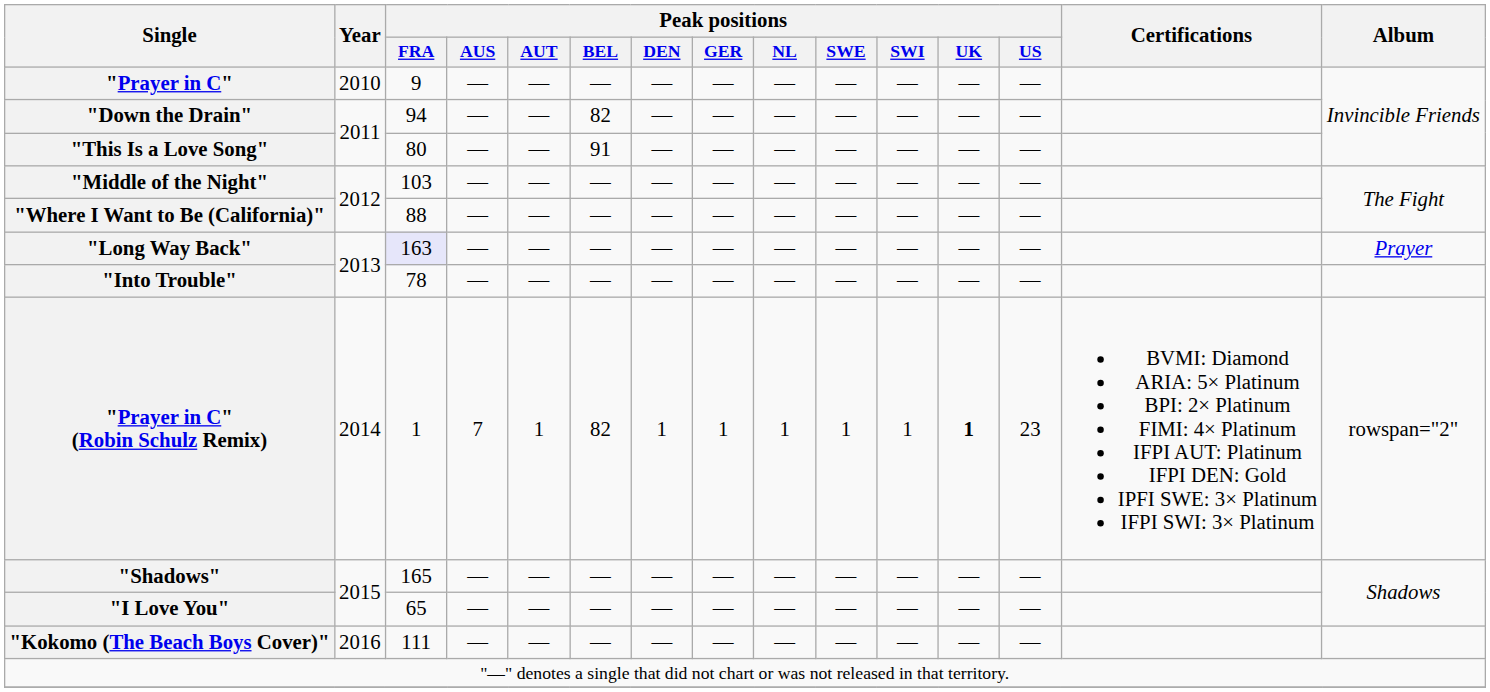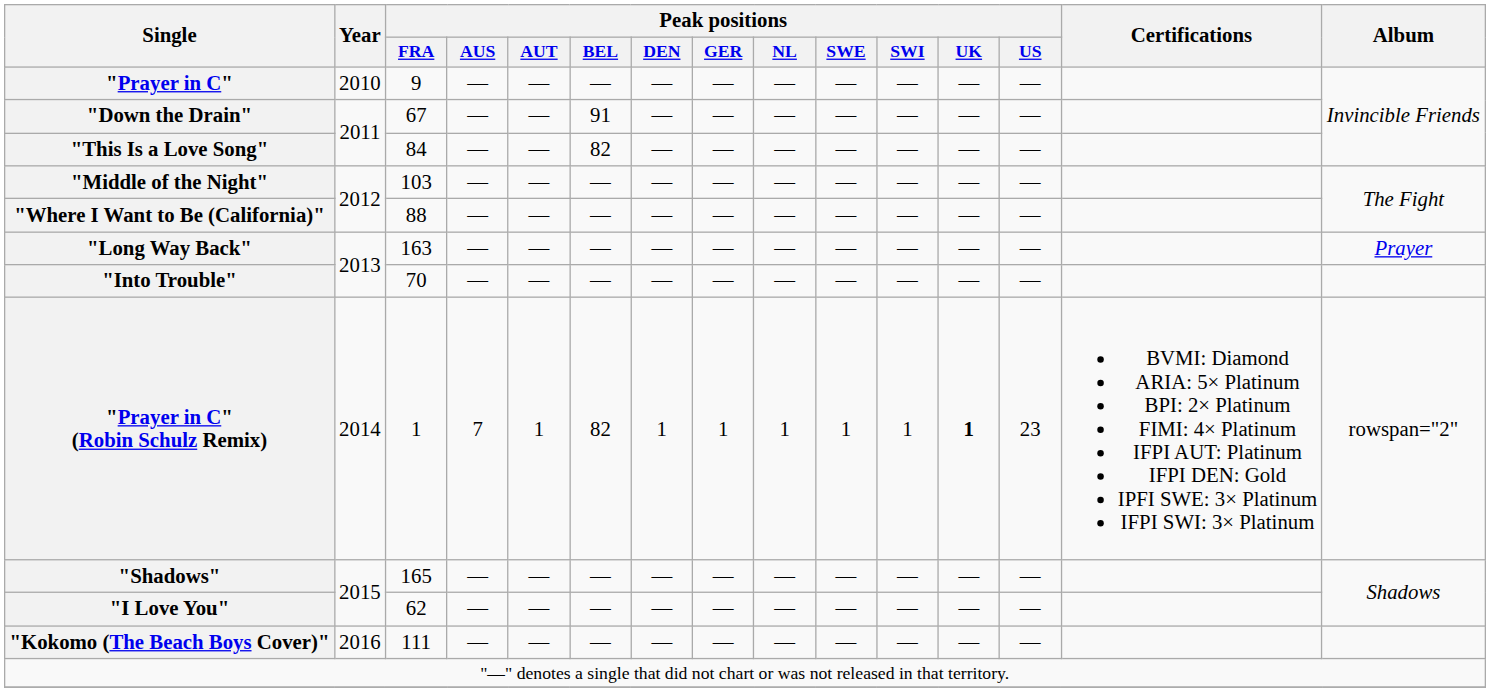"Down the Drain" | Peak positions / FRA: 94 -> 67
"Down the Drain" | Peak positions / BEL: 82 -> 91
"This Is a Love Song" | Peak positions / FRA: 80 -> 84
"This Is a Love Song" | Peak positions / BEL: 91 -> 82
"Long Way Back" | Peak positions / FRA: lavender background -> no background
"Into Trouble" | Peak positions / FRA: 78 -> 70
"I Love You" | Peak positions / FRA: 65 -> 62
